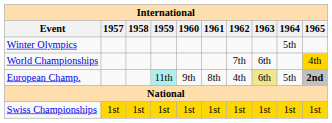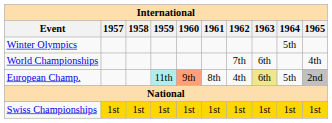World Championships | 1965: gold background -> no background
European Champ. | 1960: no background -> lightsalmon background
European Champ. | 1965: bold -> normal
